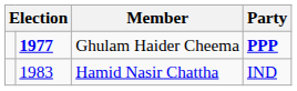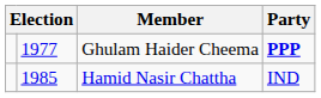Ghulam Haider Cheema | column 2: bold -> normal
Hamid Nasir Chattha | column 2: 1983 -> 1985
